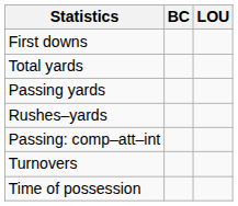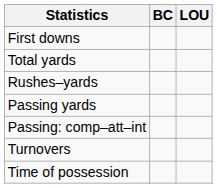rows swapped: Rushes–yards <-> Passing yards
